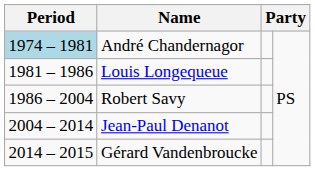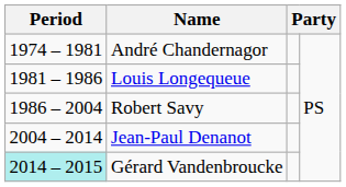André Chandernagor | Period: lightblue background -> no background
Gérard Vandenbroucke | Period: no background -> paleturquoise background
